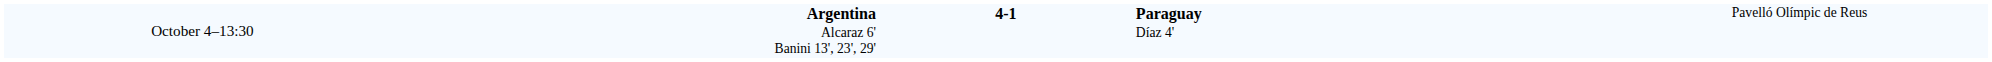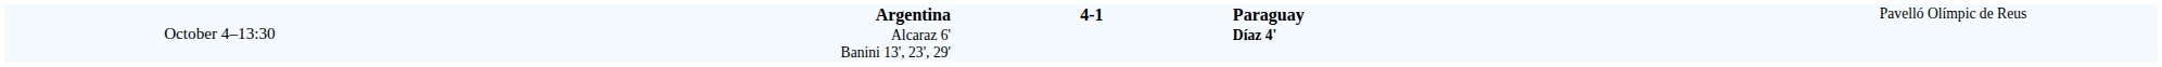Alcaraz 6' Banini 13', 23', 29' | column 4: normal -> bold
